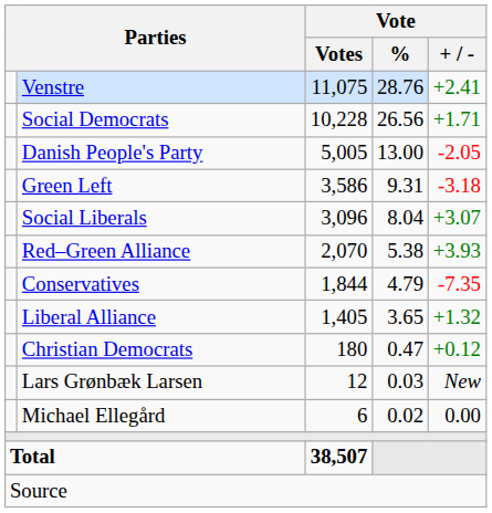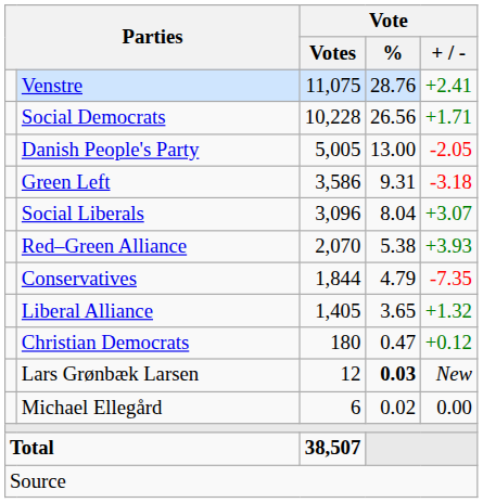Lars Grønbæk Larsen | Vote / %: normal -> bold
